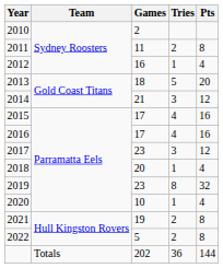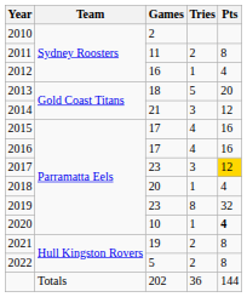2017 | Pts: no background -> gold background
2020 | Pts: normal -> bold
